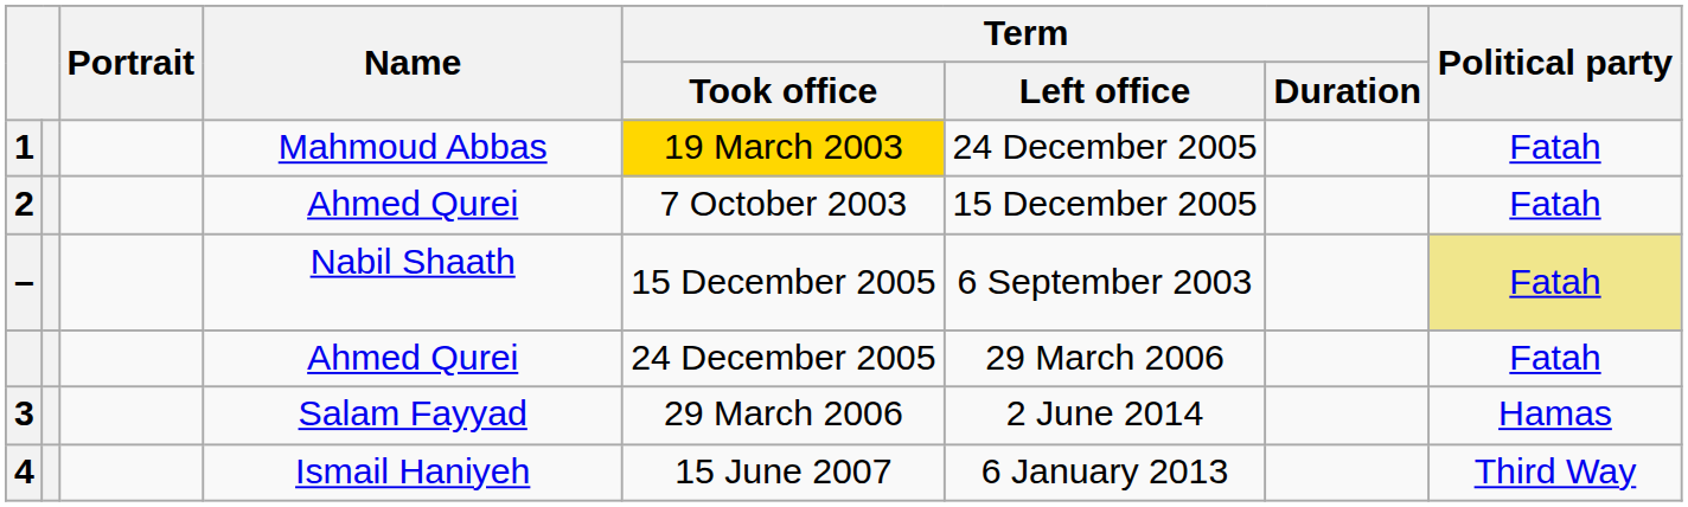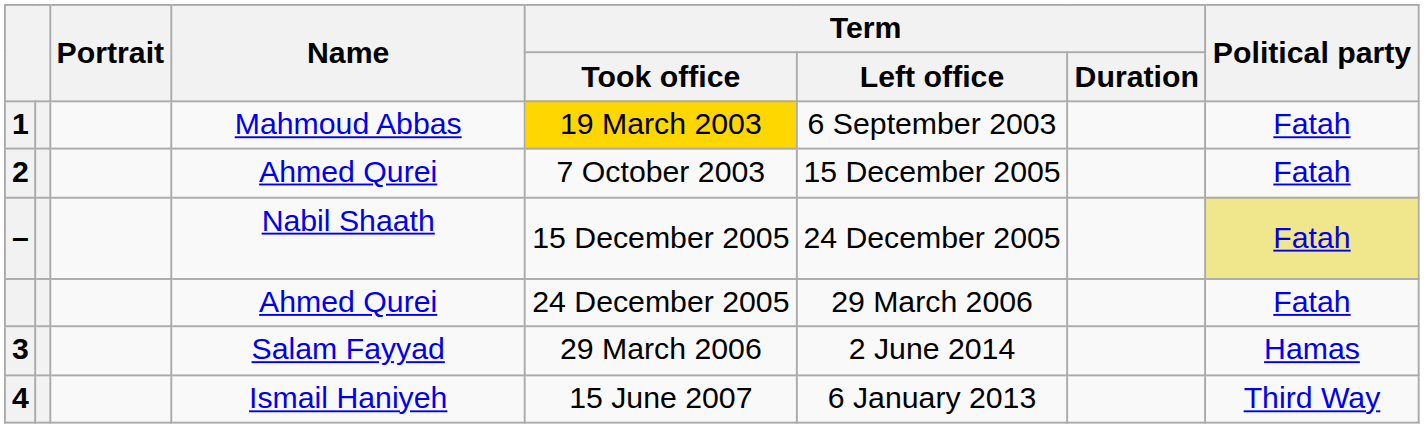1 | Term / Left office: 24 December 2005 -> 6 September 2003
– | Term / Left office: 6 September 2003 -> 24 December 2005
